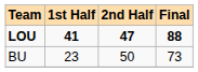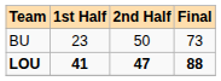rows swapped: LOU <-> BU
